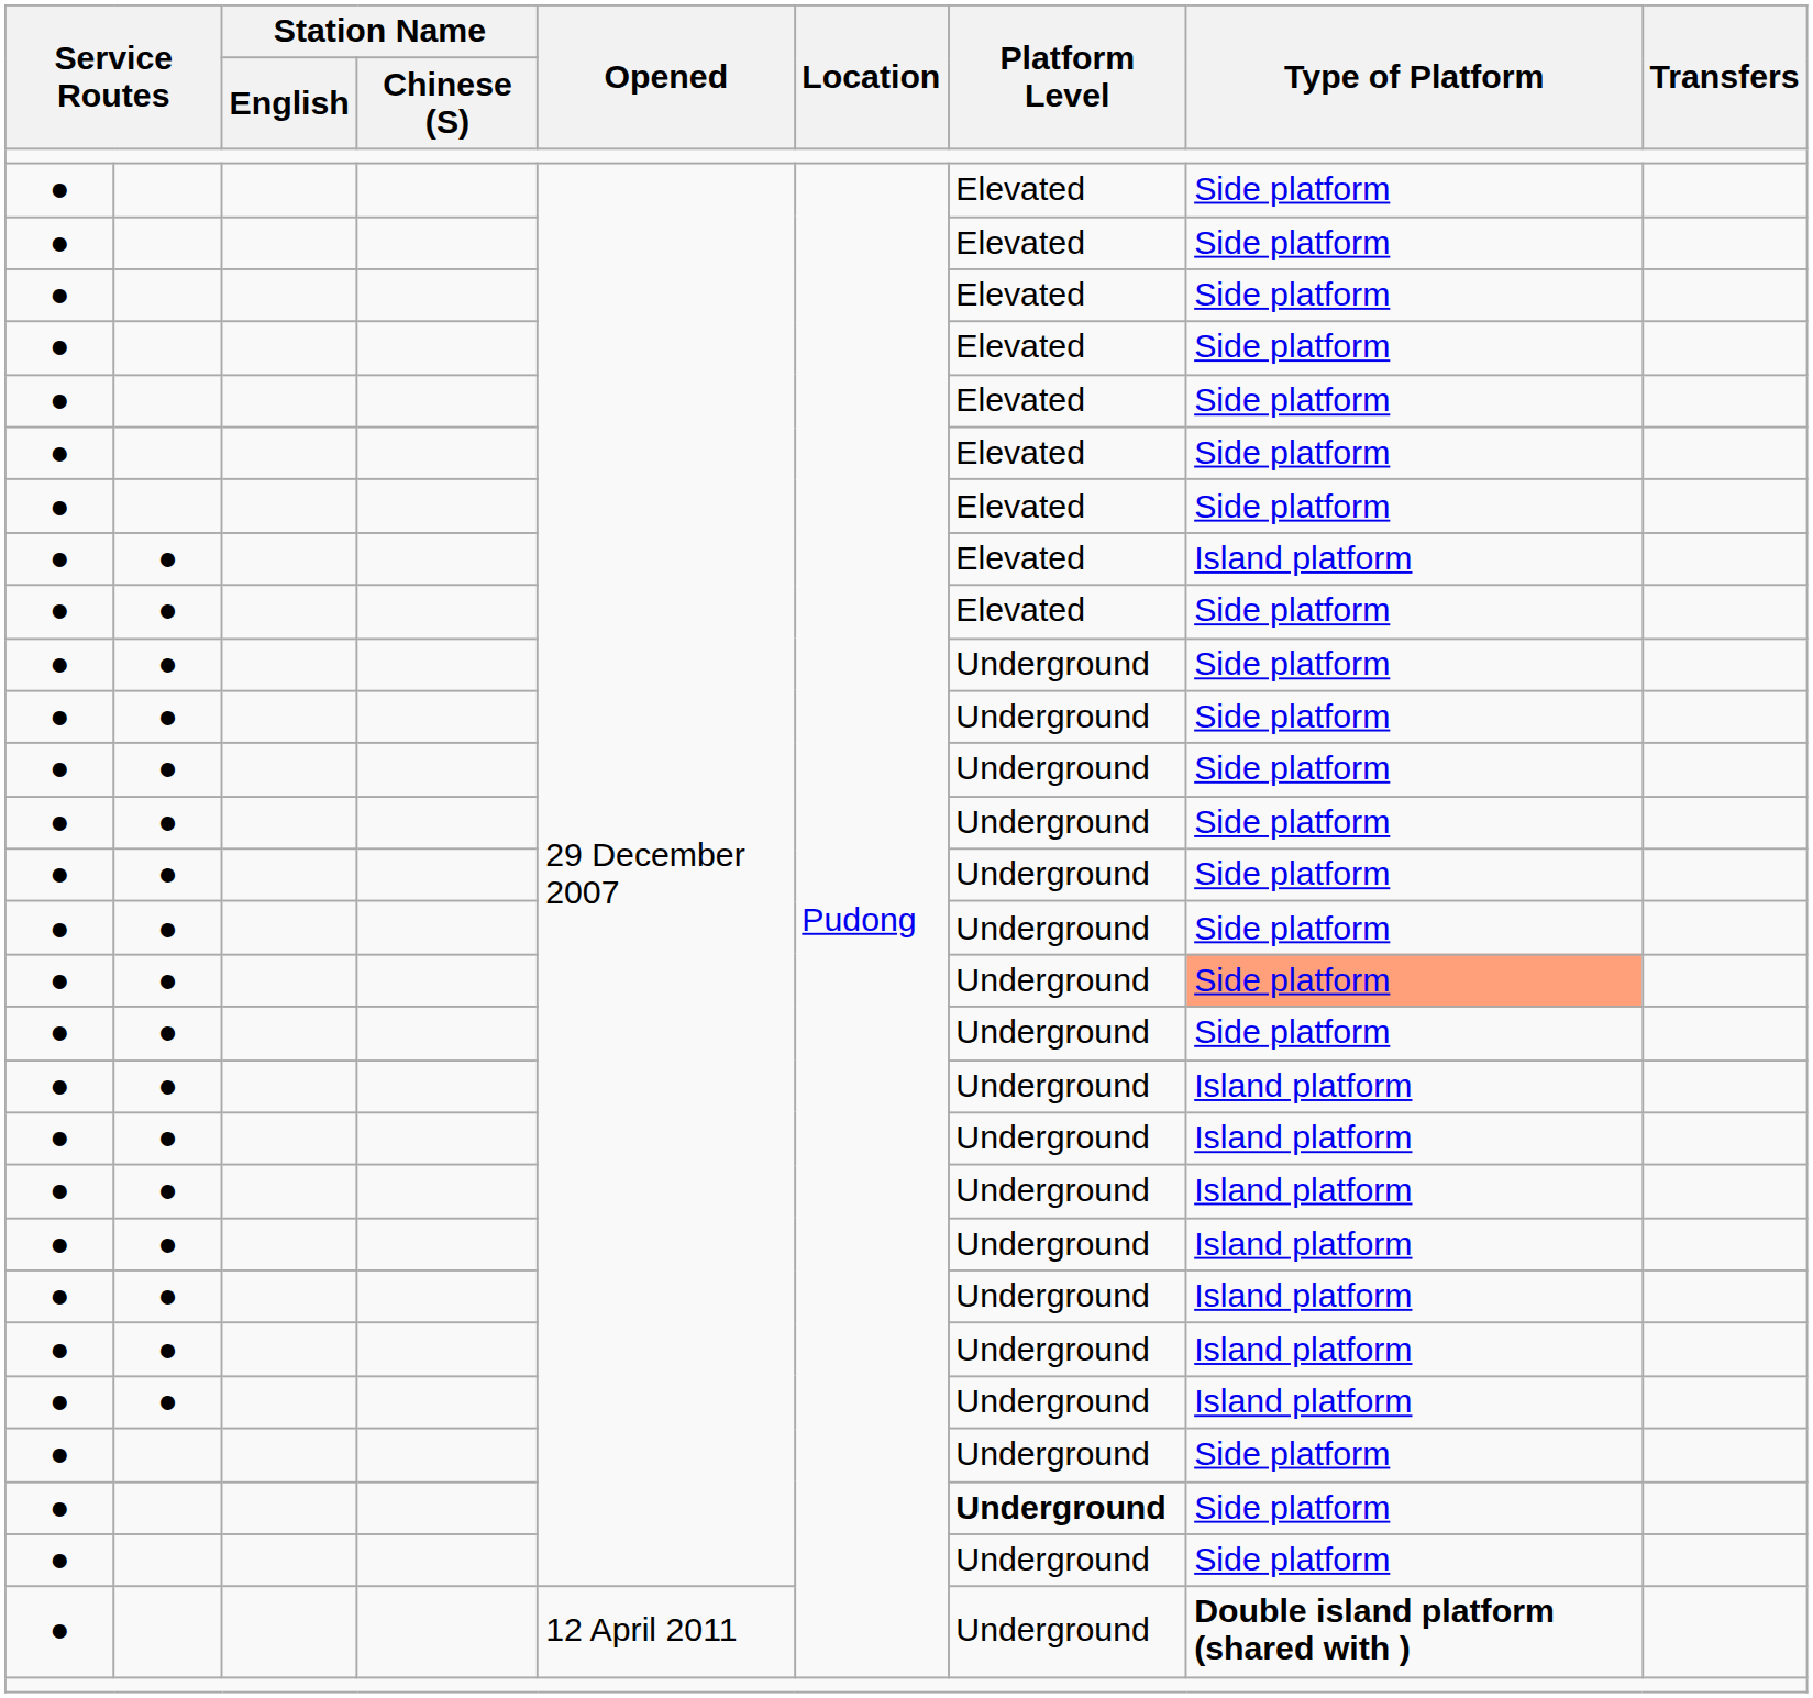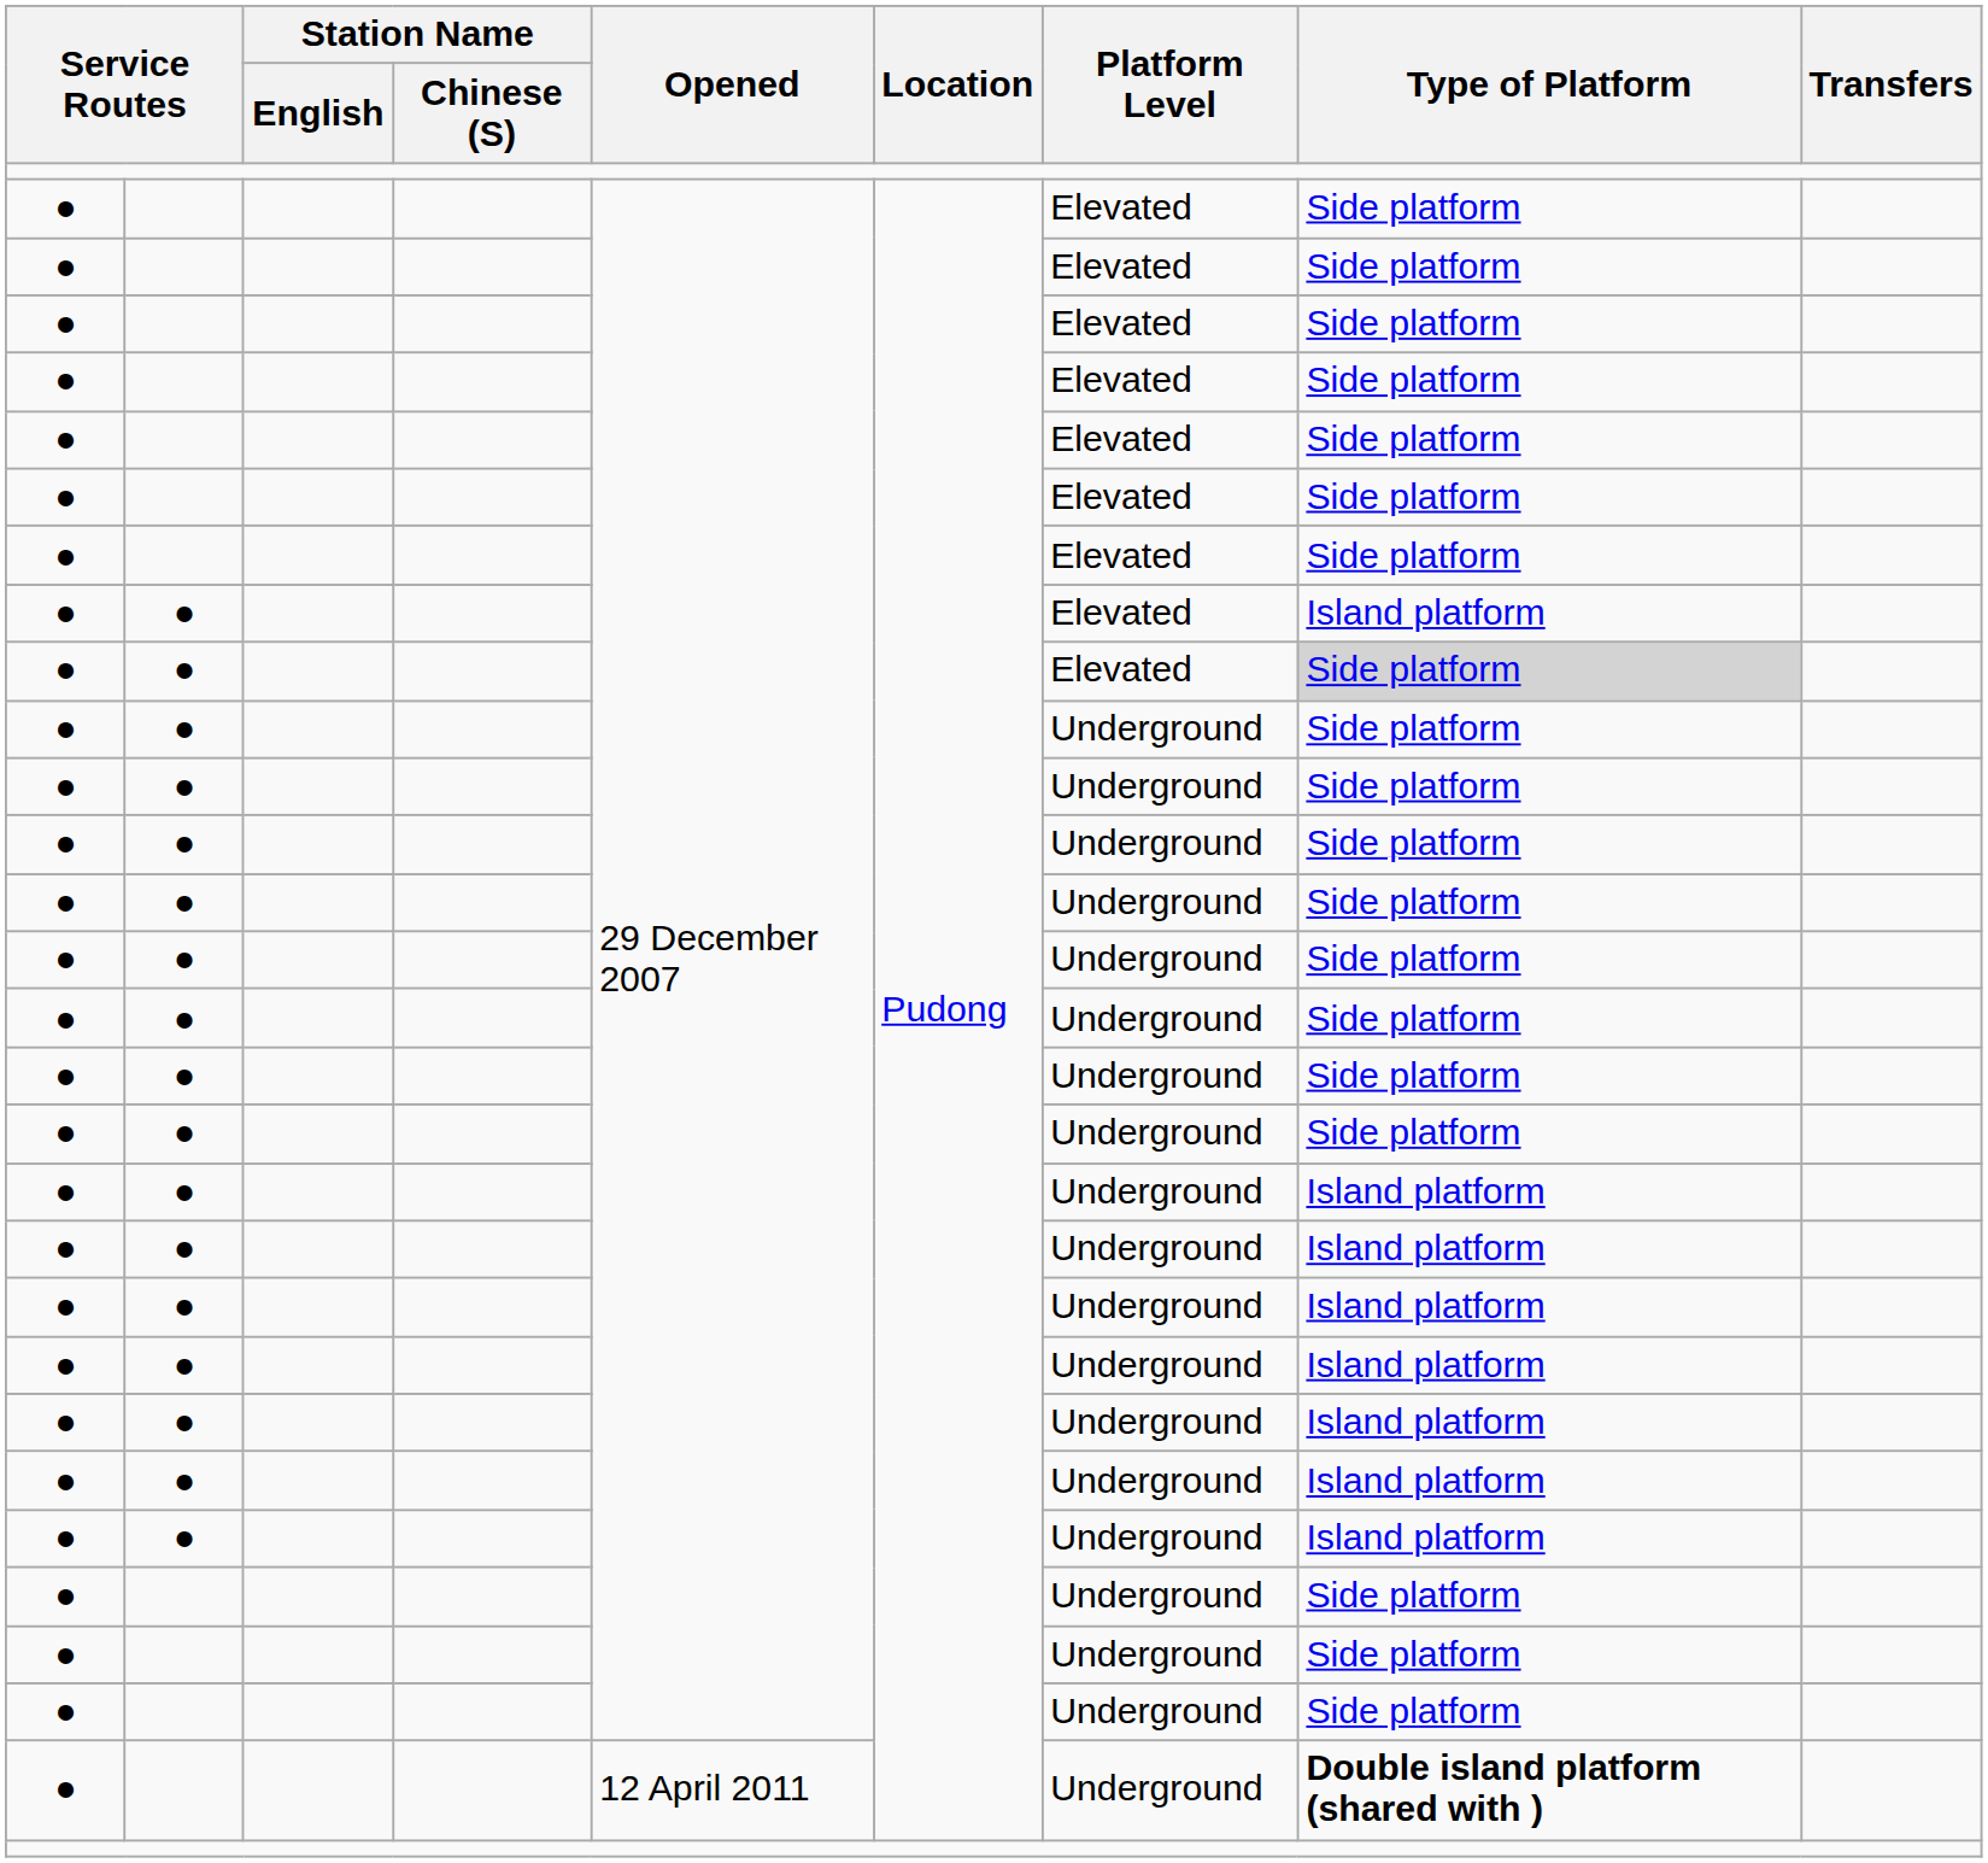row 12 | Type of Platform: no background -> lightgrey background
row 19 | Type of Platform: lightsalmon background -> no background
row 29 | Platform Level: bold -> normal
